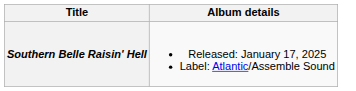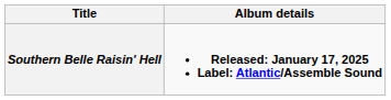Southern Belle Raisin' Hell | Album details: normal -> bold
